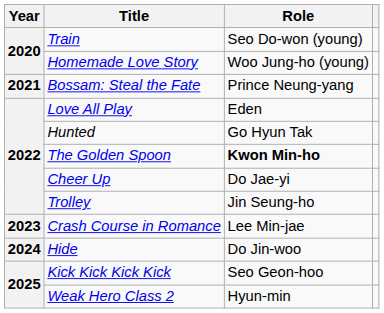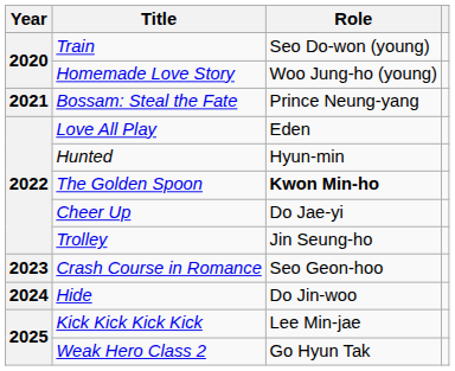Hunted | Role: Go Hyun Tak -> Hyun-min
Crash Course in Romance | Role: Lee Min-jae -> Seo Geon-hoo
Kick Kick Kick Kick | Role: Seo Geon-hoo -> Lee Min-jae
Weak Hero Class 2 | Role: Hyun-min -> Go Hyun Tak
